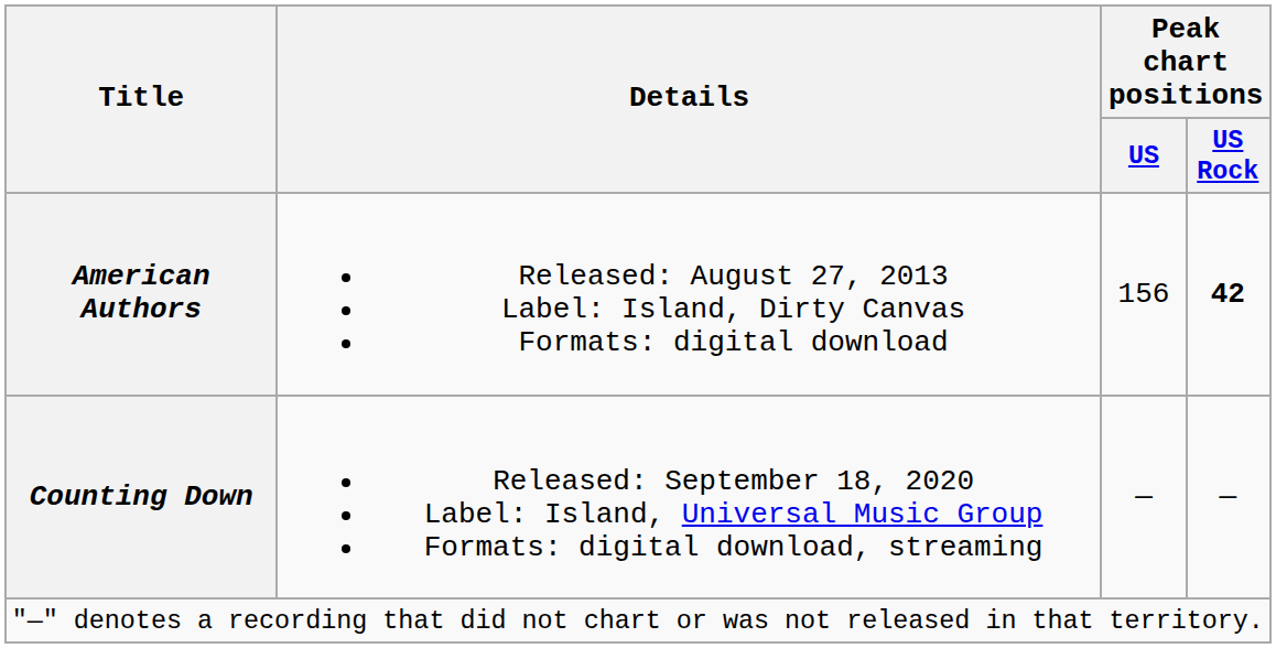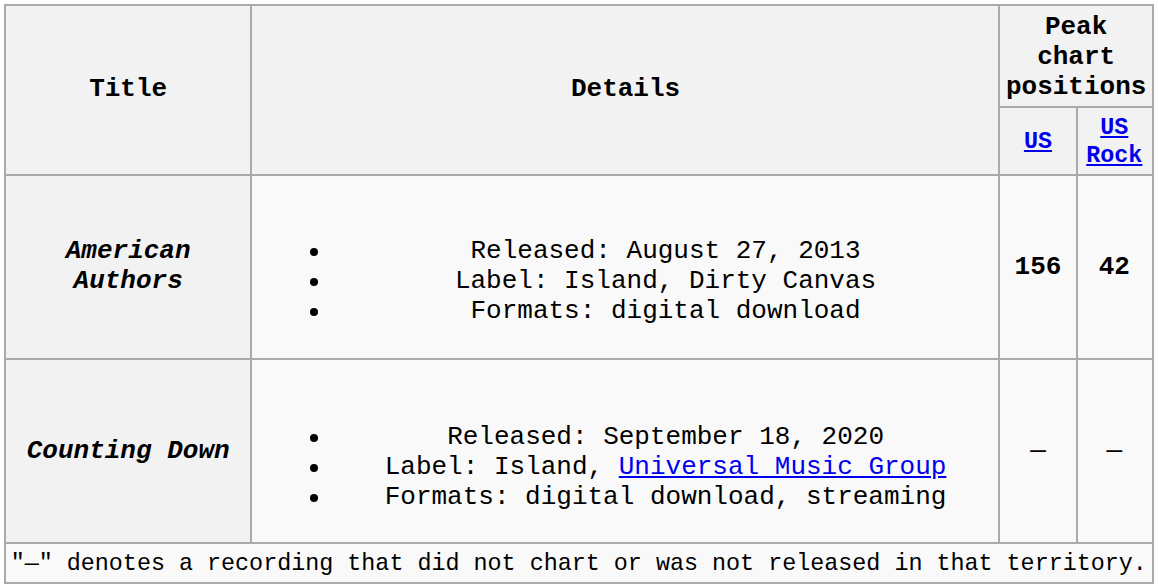American Authors | Peak chart positions / US: normal -> bold
